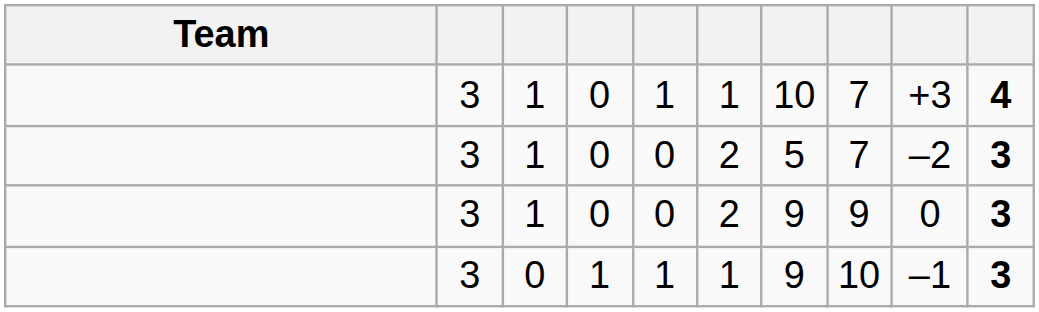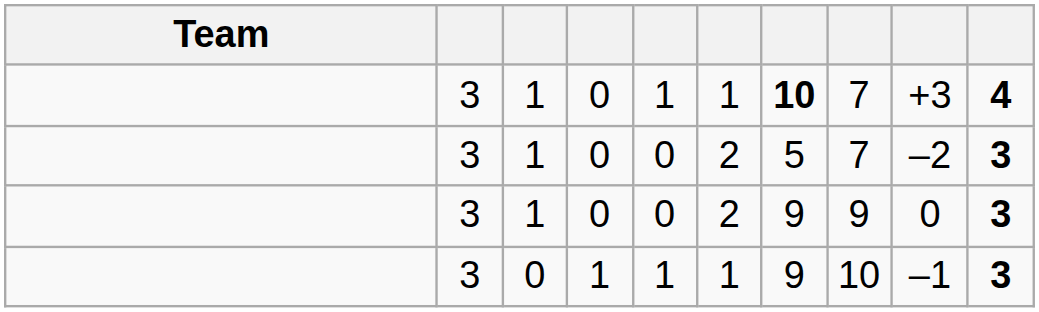row 2 | column 7: normal -> bold
